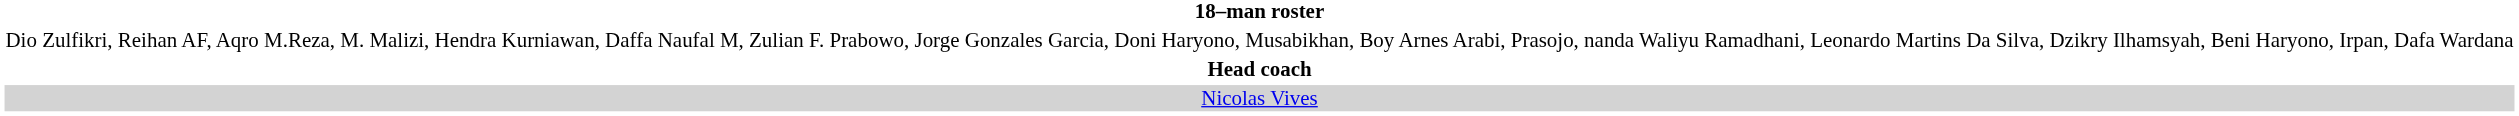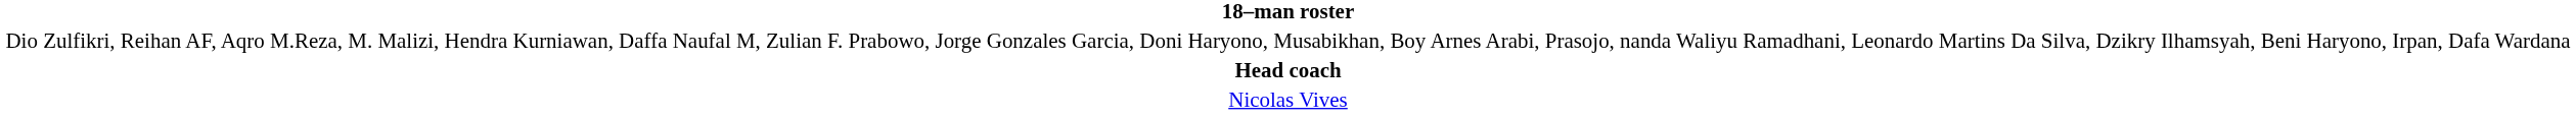row 4 | column 1: lightgrey background -> no background
